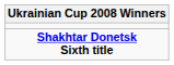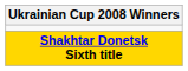row 3 | column 1: no background -> gold background
